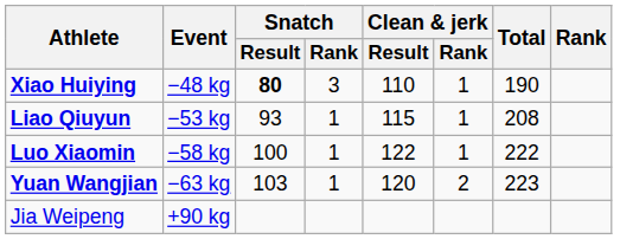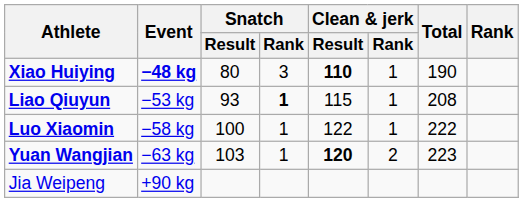Xiao Huiying | Event: normal -> bold
Xiao Huiying | Snatch / Result: bold -> normal
Xiao Huiying | Clean & jerk / Result: normal -> bold
Liao Qiuyun | Snatch / Rank: normal -> bold
Yuan Wangjian | Clean & jerk / Result: normal -> bold
